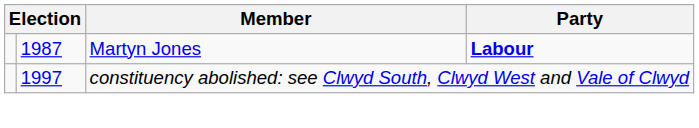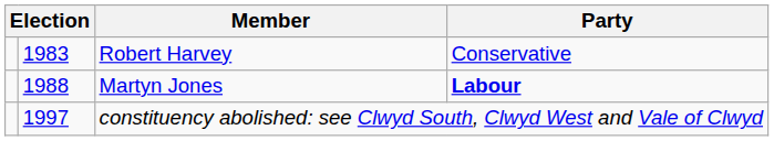+ row: 1983 | Robert Harvey | Conservative
Martyn Jones | column 2: 1987 -> 1988
